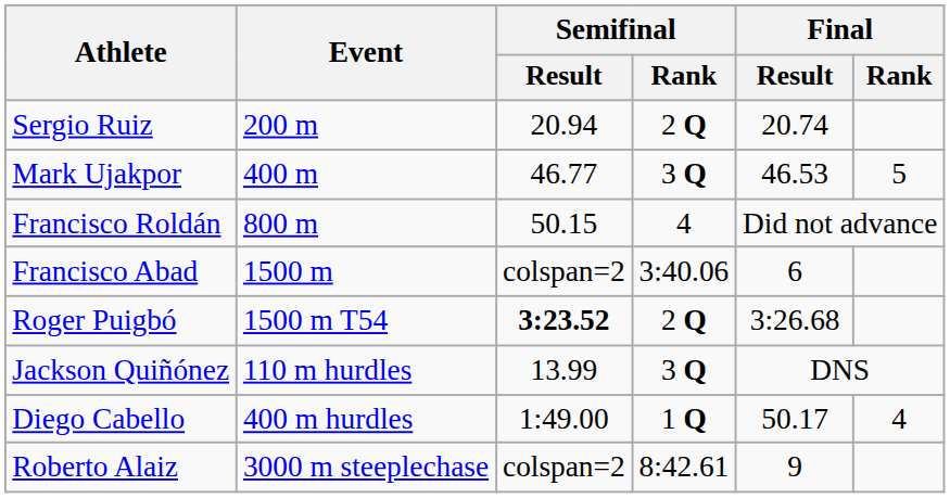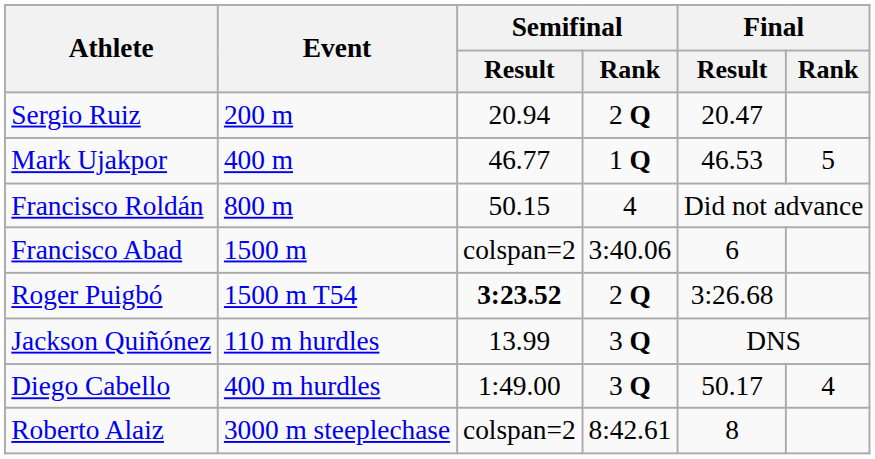Sergio Ruiz | Final / Result: 20.74 -> 20.47
Mark Ujakpor | Semifinal / Rank: 3 Q -> 1 Q
Diego Cabello | Semifinal / Rank: 1 Q -> 3 Q
Roberto Alaiz | Final / Result: 9 -> 8
